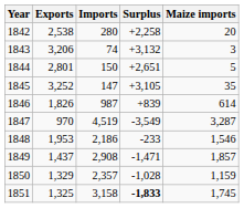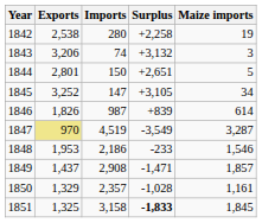1842 | Maize imports: 20 -> 19
1845 | Maize imports: 35 -> 34
1847 | Exports: no background -> khaki background
1850 | Maize imports: 1,159 -> 1,161
1851 | Maize imports: 1,745 -> 1,845
